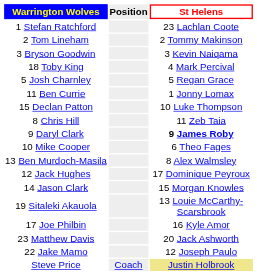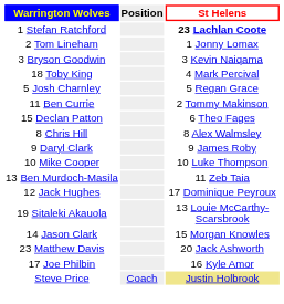1 Stefan Ratchford | St Helens: normal -> bold
2 Tom Lineham | St Helens: 2 Tommy Makinson -> 1 Jonny Lomax
11 Ben Currie | St Helens: 1 Jonny Lomax -> 2 Tommy Makinson
15 Declan Patton | St Helens: 10 Luke Thompson -> 6 Theo Fages
8 Chris Hill | St Helens: 11 Zeb Taia -> 8 Alex Walmsley
9 Daryl Clark | St Helens: bold -> normal
10 Mike Cooper | St Helens: 6 Theo Fages -> 10 Luke Thompson
13 Ben Murdoch-Masila | St Helens: 8 Alex Walmsley -> 11 Zeb Taia
rows swapped: 14 Jason Clark <-> 19 Sitaleki Akauola
rows swapped: 17 Joe Philbin <-> 23 Matthew Davis
- row: 22 Jake Mamo | 12 Joseph Paulo
